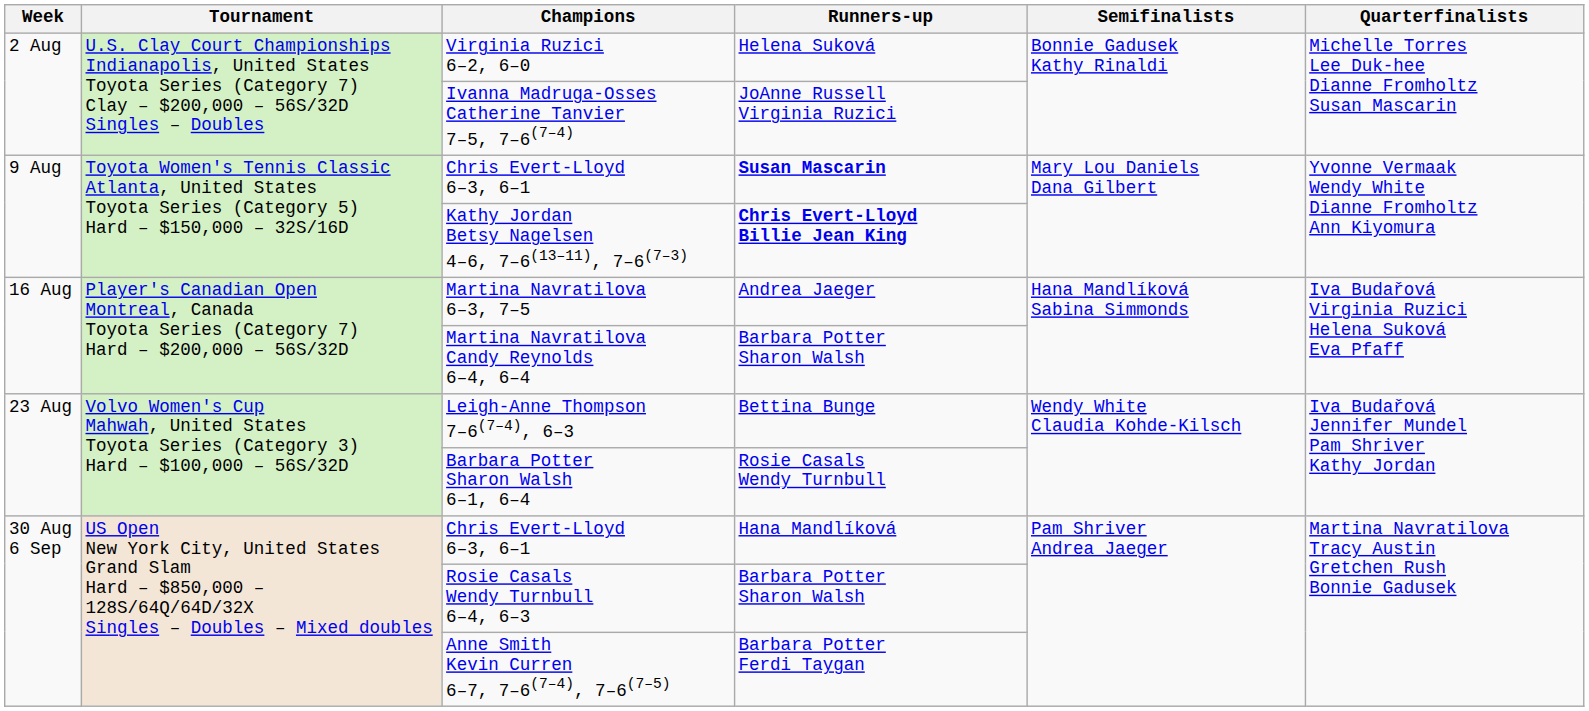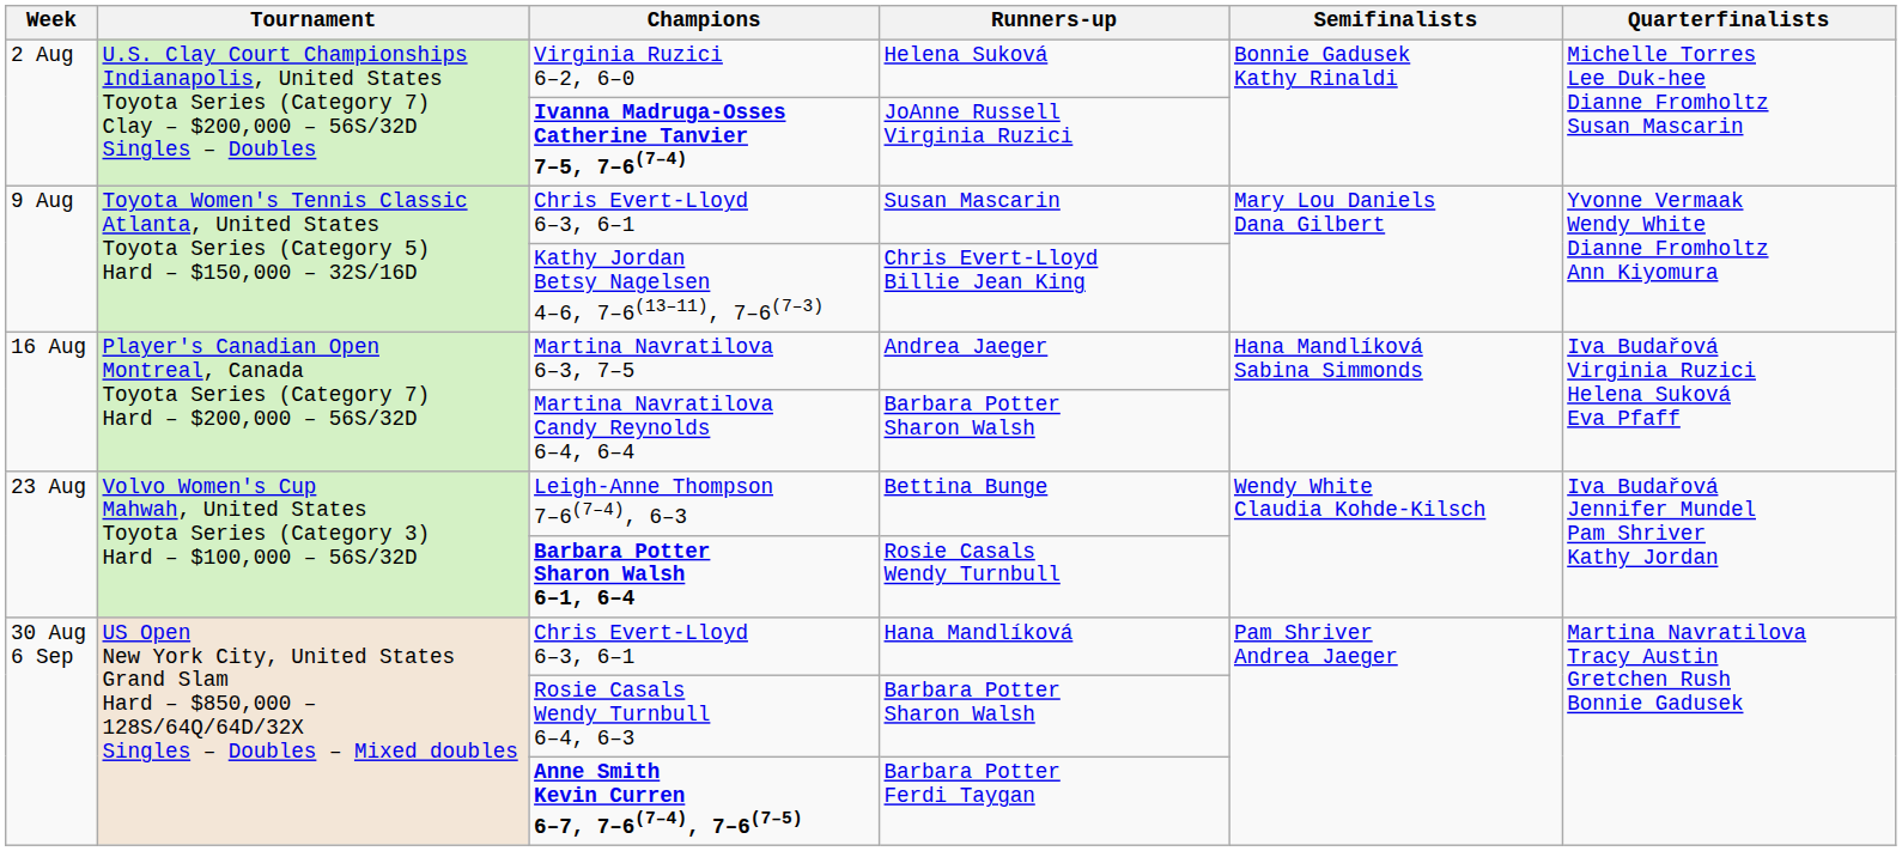Ivanna Madruga-Osses Catherine Tanvier 7–5, 7–6(7–4) | Champions: normal -> bold
Chris Evert-Lloyd 6–3, 6–1 / Susan Mascarin | Runners-up: bold -> normal
Kathy Jordan Betsy Nagelsen 4–6, 7–6(13–11), 7–6(7–3) | Runners-up: bold -> normal
Barbara Potter Sharon Walsh 6–1, 6–4 | Champions: normal -> bold
Anne Smith Kevin Curren 6–7, 7–6(7–4), 7–6(7–5) | Champions: normal -> bold
